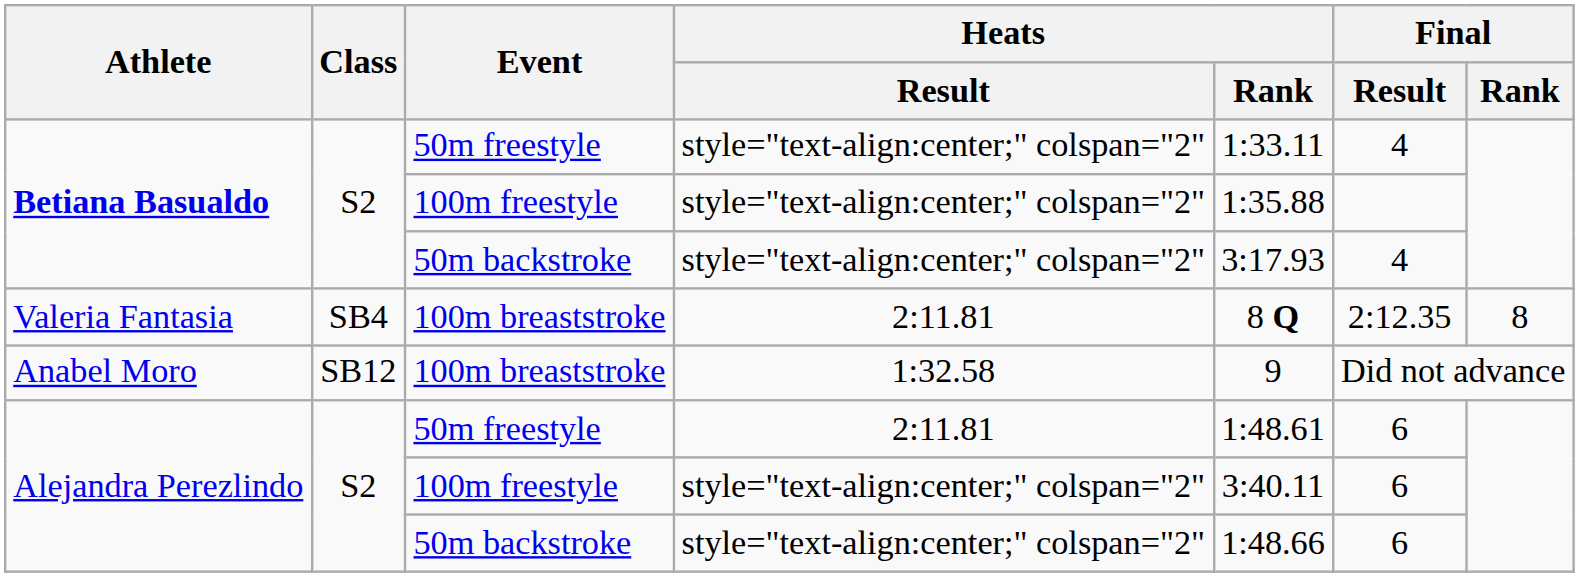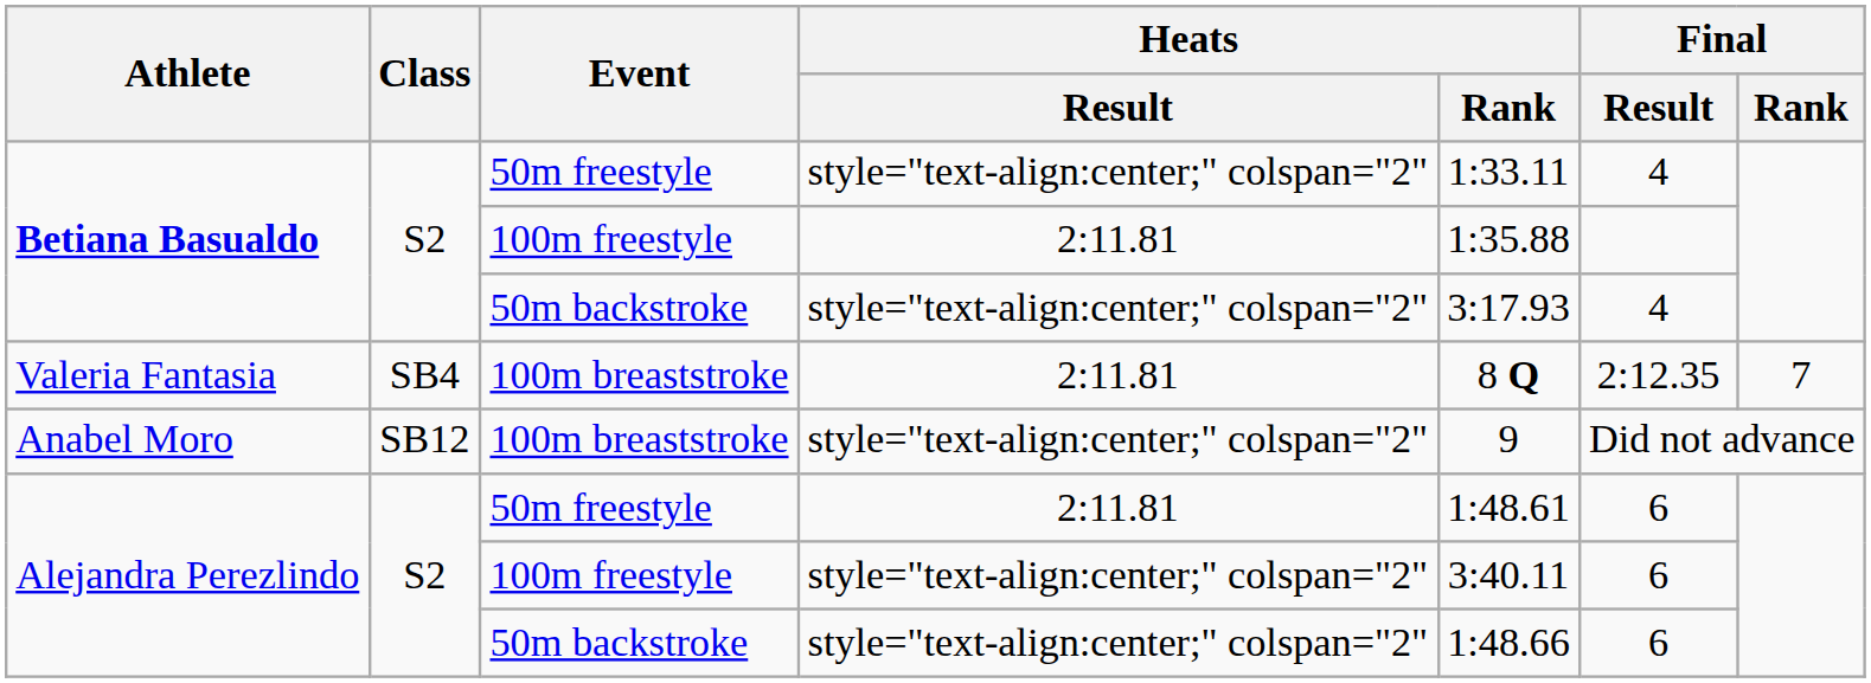Betiana Basualdo / 100m freestyle | Heats / Result: style="text-align:center;" colspan="2" -> 2:11.81
Valeria Fantasia | Final / Rank: 8 -> 7
Anabel Moro | Heats / Result: 1:32.58 -> style="text-align:center;" colspan="2"
